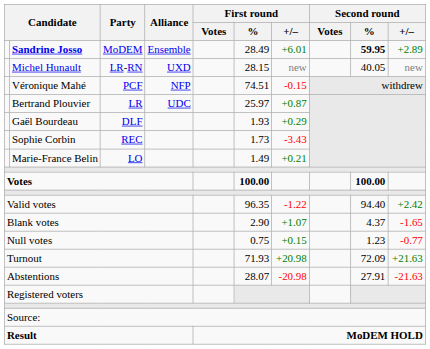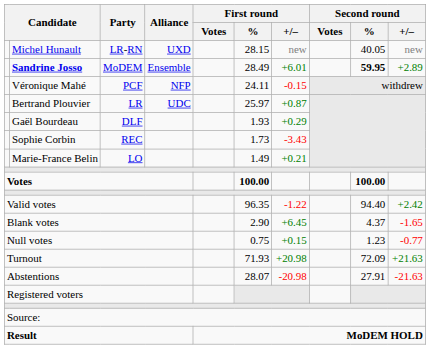rows swapped: Sandrine Josso <-> Michel Hunault
Véronique Mahé | First round / %: 74.51 -> 24.11
Blank votes | First round / +/–: +1.07 -> +6.45
